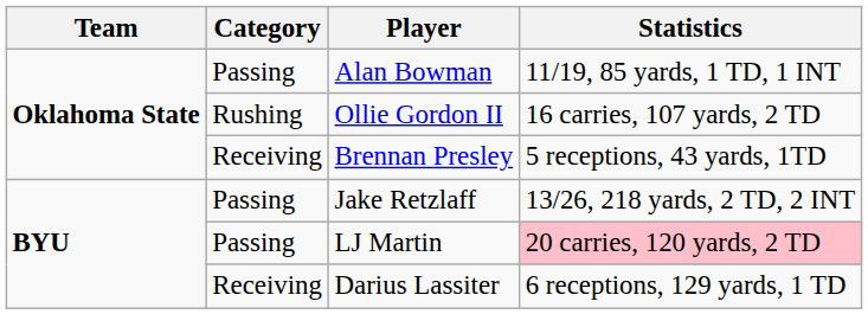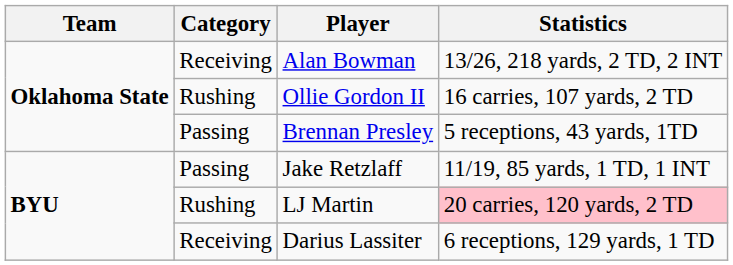Alan Bowman | Category: Passing -> Receiving
Alan Bowman | Statistics: 11/19, 85 yards, 1 TD, 1 INT -> 13/26, 218 yards, 2 TD, 2 INT
Brennan Presley | Category: Receiving -> Passing
Jake Retzlaff | Statistics: 13/26, 218 yards, 2 TD, 2 INT -> 11/19, 85 yards, 1 TD, 1 INT
LJ Martin | Category: Passing -> Rushing
